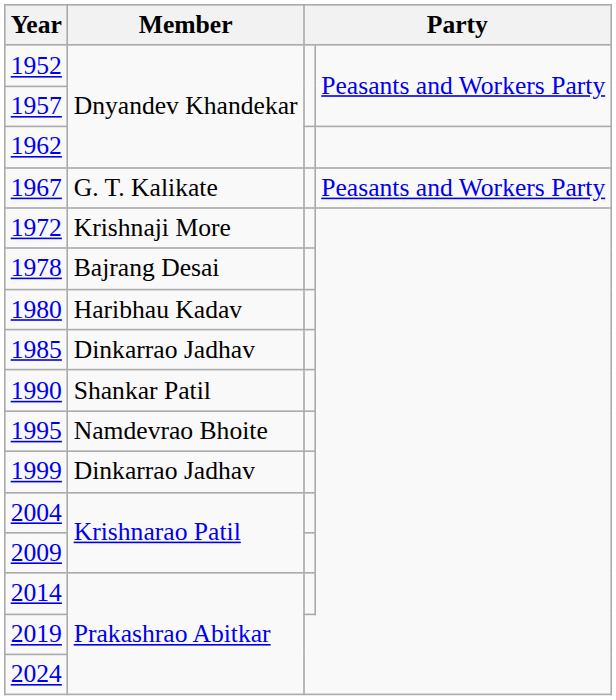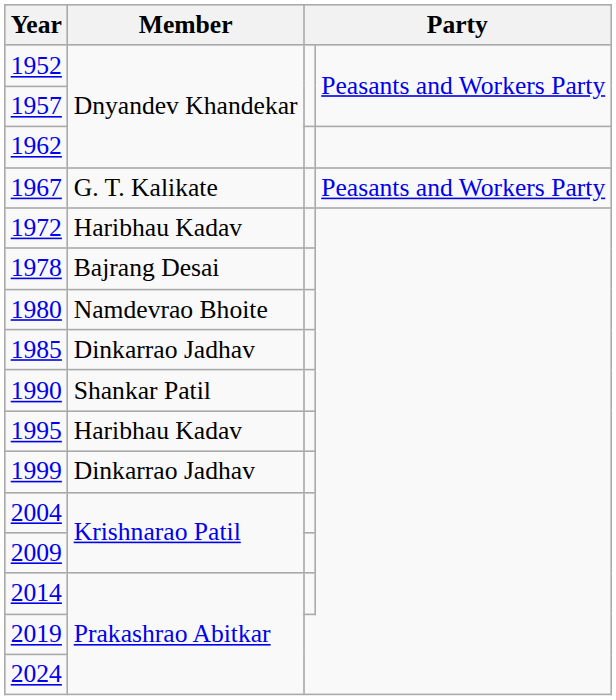1972 | Member: Krishnaji More -> Haribhau Kadav
1980 | Member: Haribhau Kadav -> Namdevrao Bhoite
1995 | Member: Namdevrao Bhoite -> Haribhau Kadav
